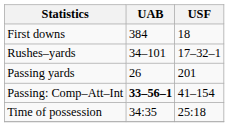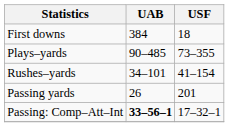+ row: Plays–yards | 90–485 | 73–355
Rushes–yards | USF: 17–32–1 -> 41–154
Passing: Comp–Att–Int | USF: 41–154 -> 17–32–1
- row: Time of possession | 34:35 | 25:18
